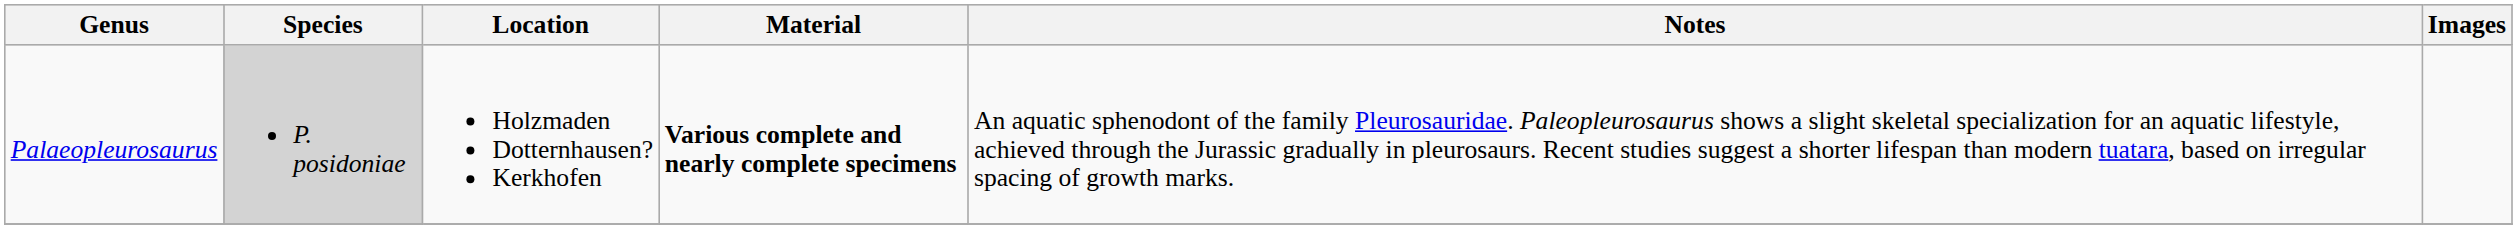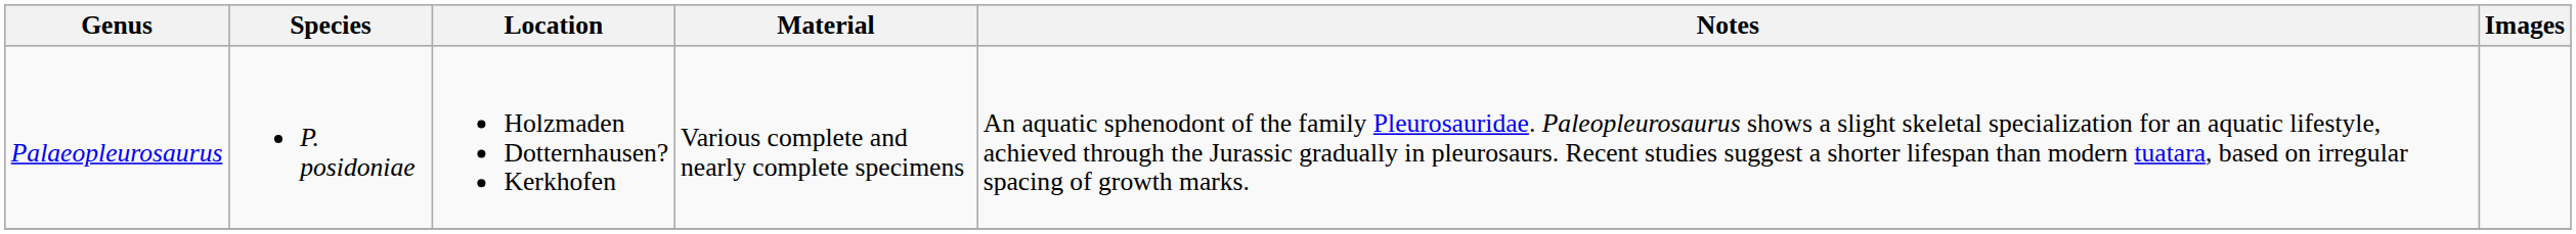Palaeopleurosaurus | Species: lightgrey background -> no background
Palaeopleurosaurus | Material: bold -> normal
